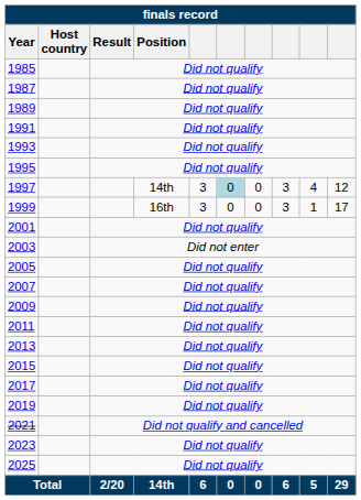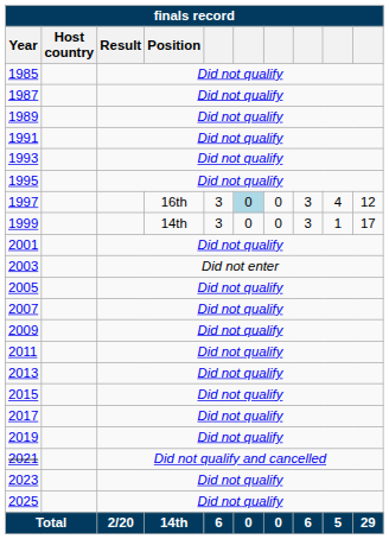1997 | Position: 14th -> 16th
1999 | Position: 16th -> 14th
